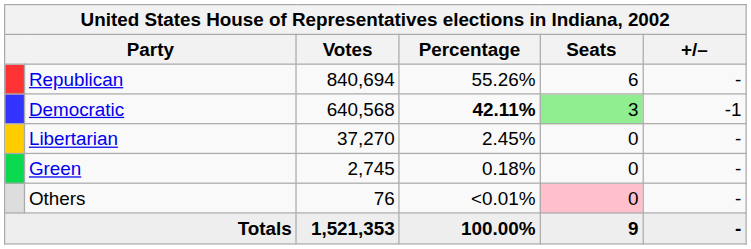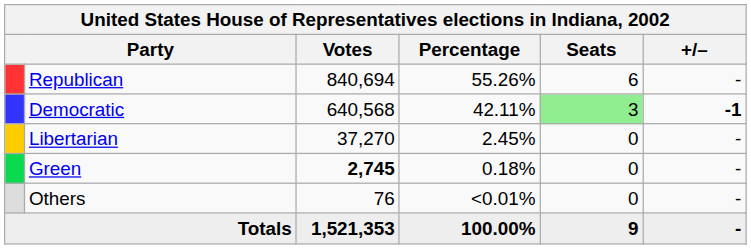Democratic | Percentage: bold -> normal
Democratic | +/–: normal -> bold
Green | Votes: normal -> bold
Others | Seats: pink background -> no background
